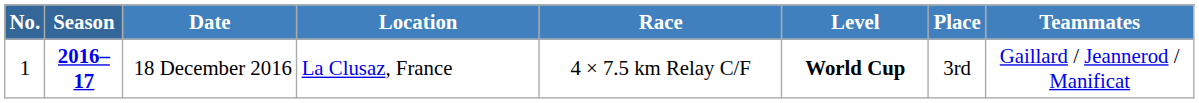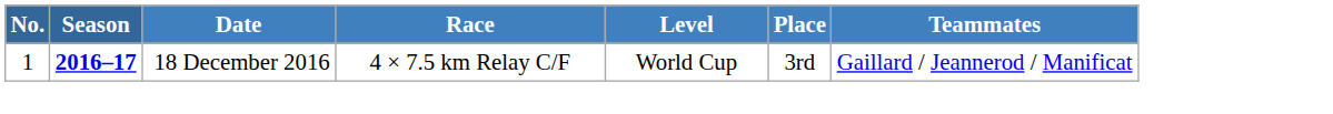- column: Location | La Clusaz, France
18 December 2016 | Level: bold -> normal
